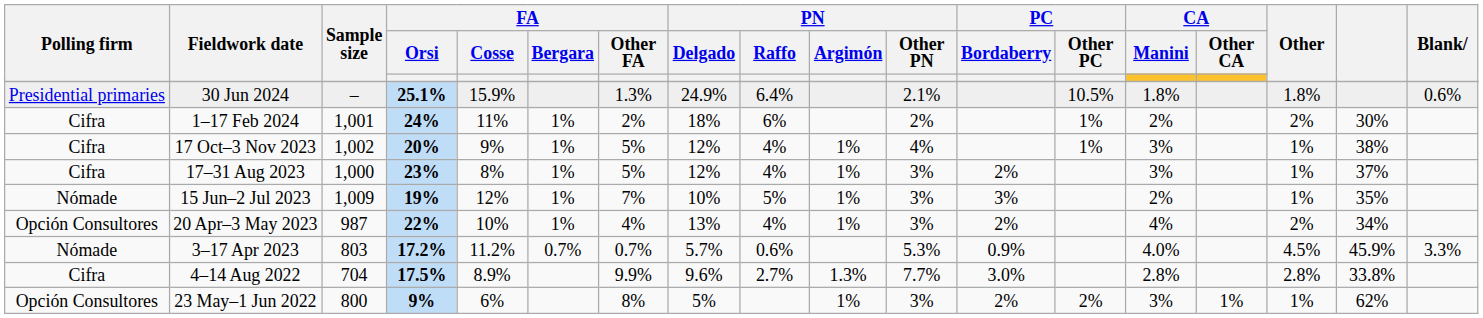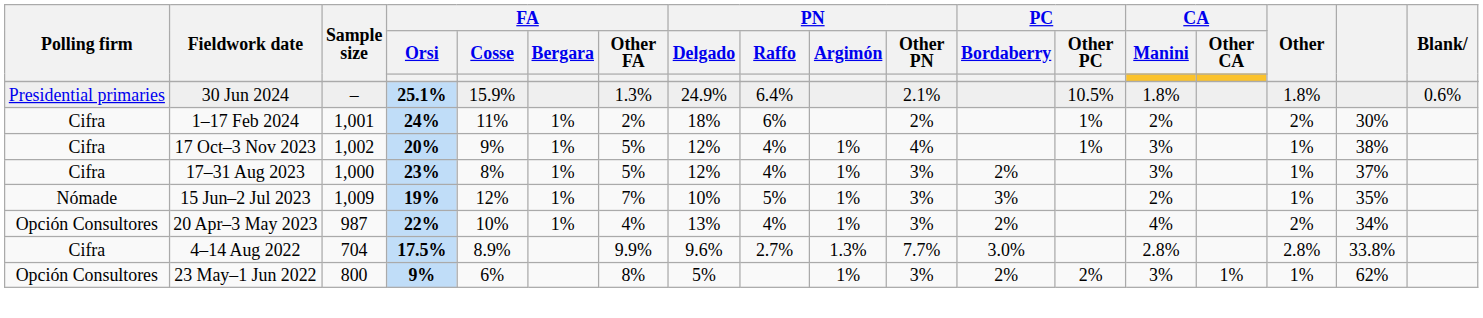- row: Nómade | 3–17 Apr 2023 | 803 | 17.2% | 11.2% | 0.7% | 0.7% | 5.7% | 0.6% | 5.3% | 0.9% | 4.0% | 4.5% | 45.9% | 3.3%
